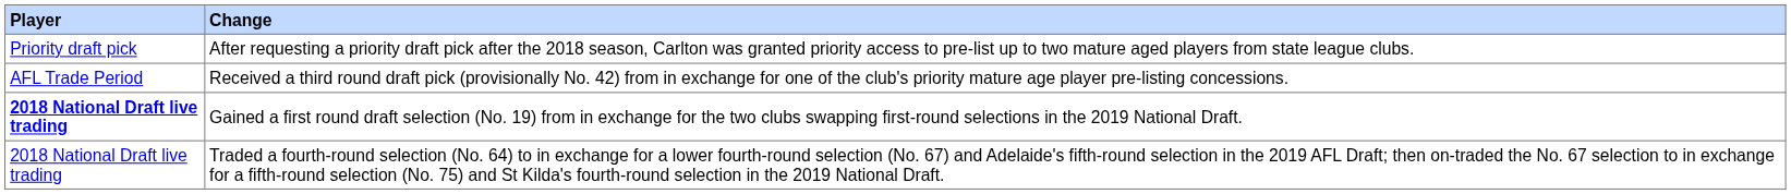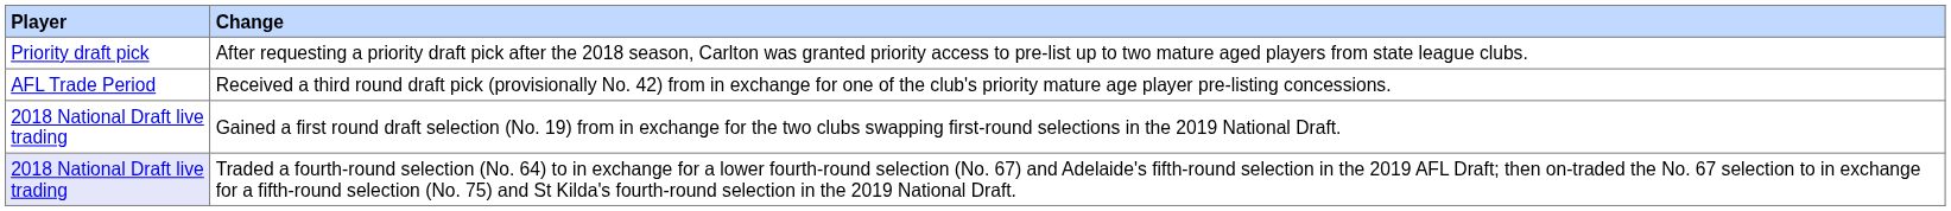row 4 | Player: bold -> normal
row 5 | Player: no background -> lavender background
